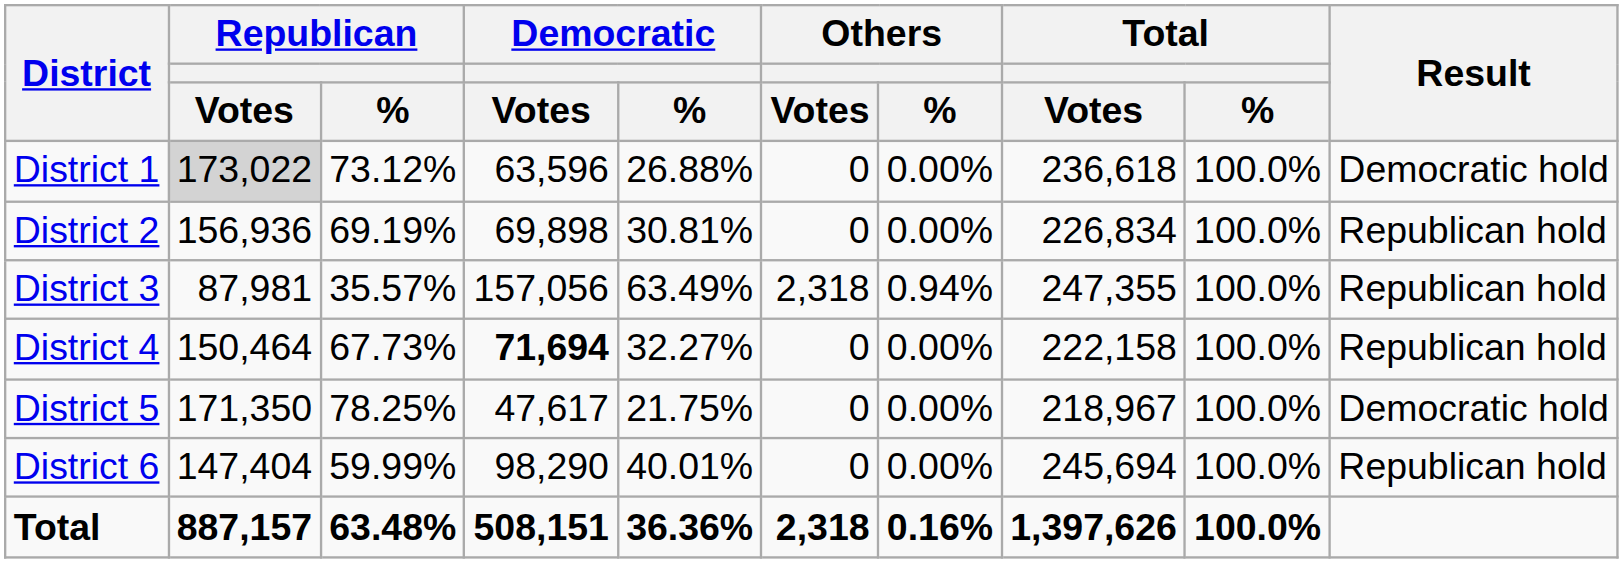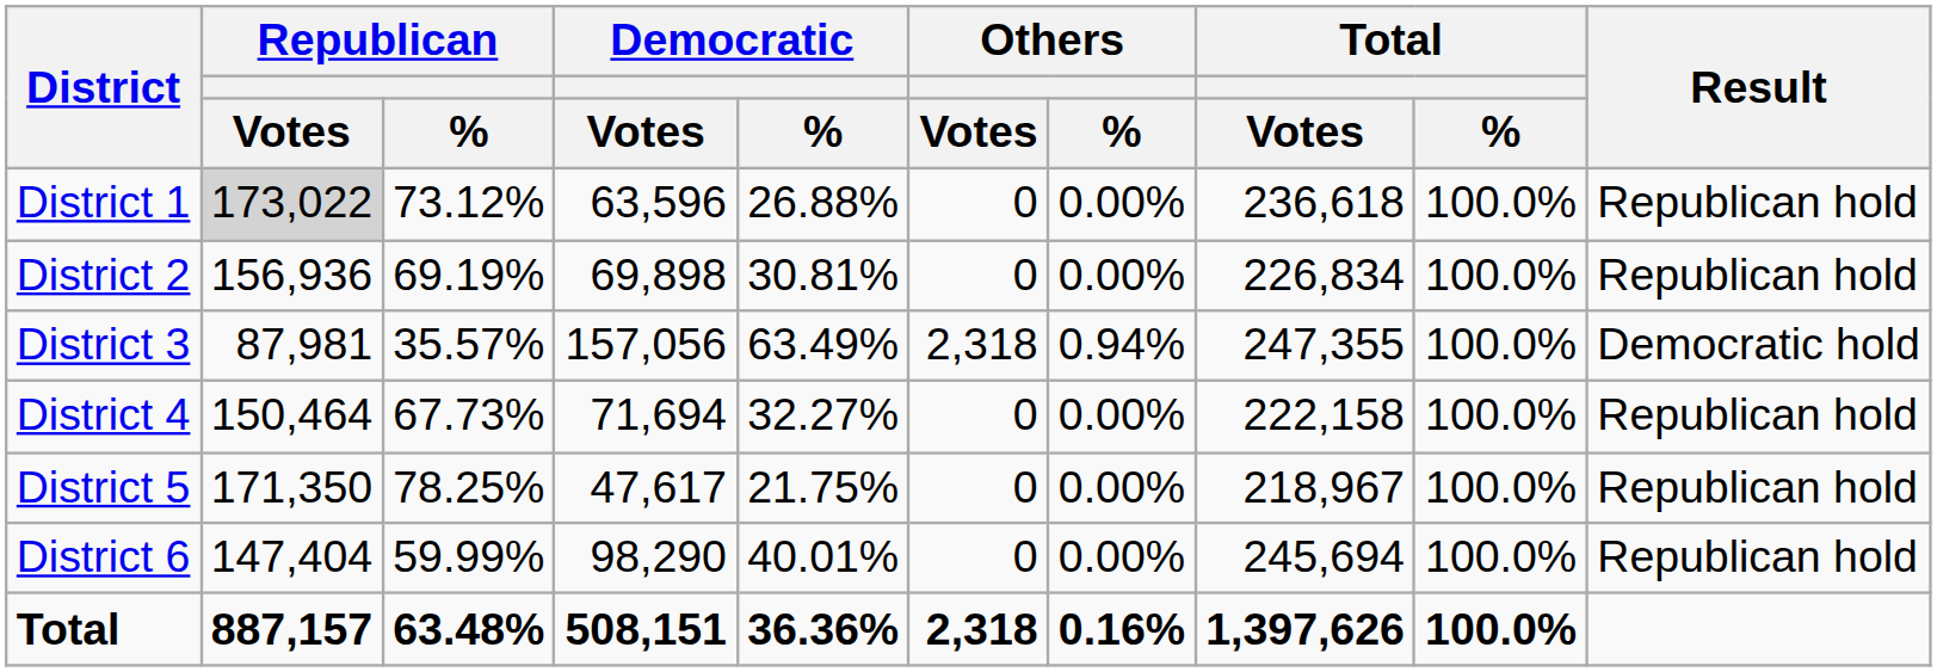District 1 | Result: Democratic hold -> Republican hold
District 3 | Result: Republican hold -> Democratic hold
District 4 | Democratic / Votes: bold -> normal
District 5 | Result: Democratic hold -> Republican hold
